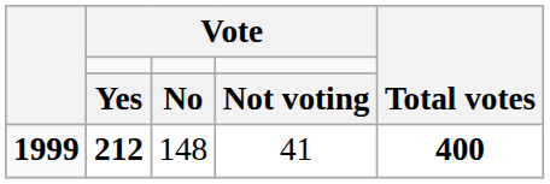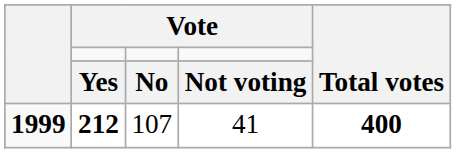1999 | column 3: 148 -> 107
